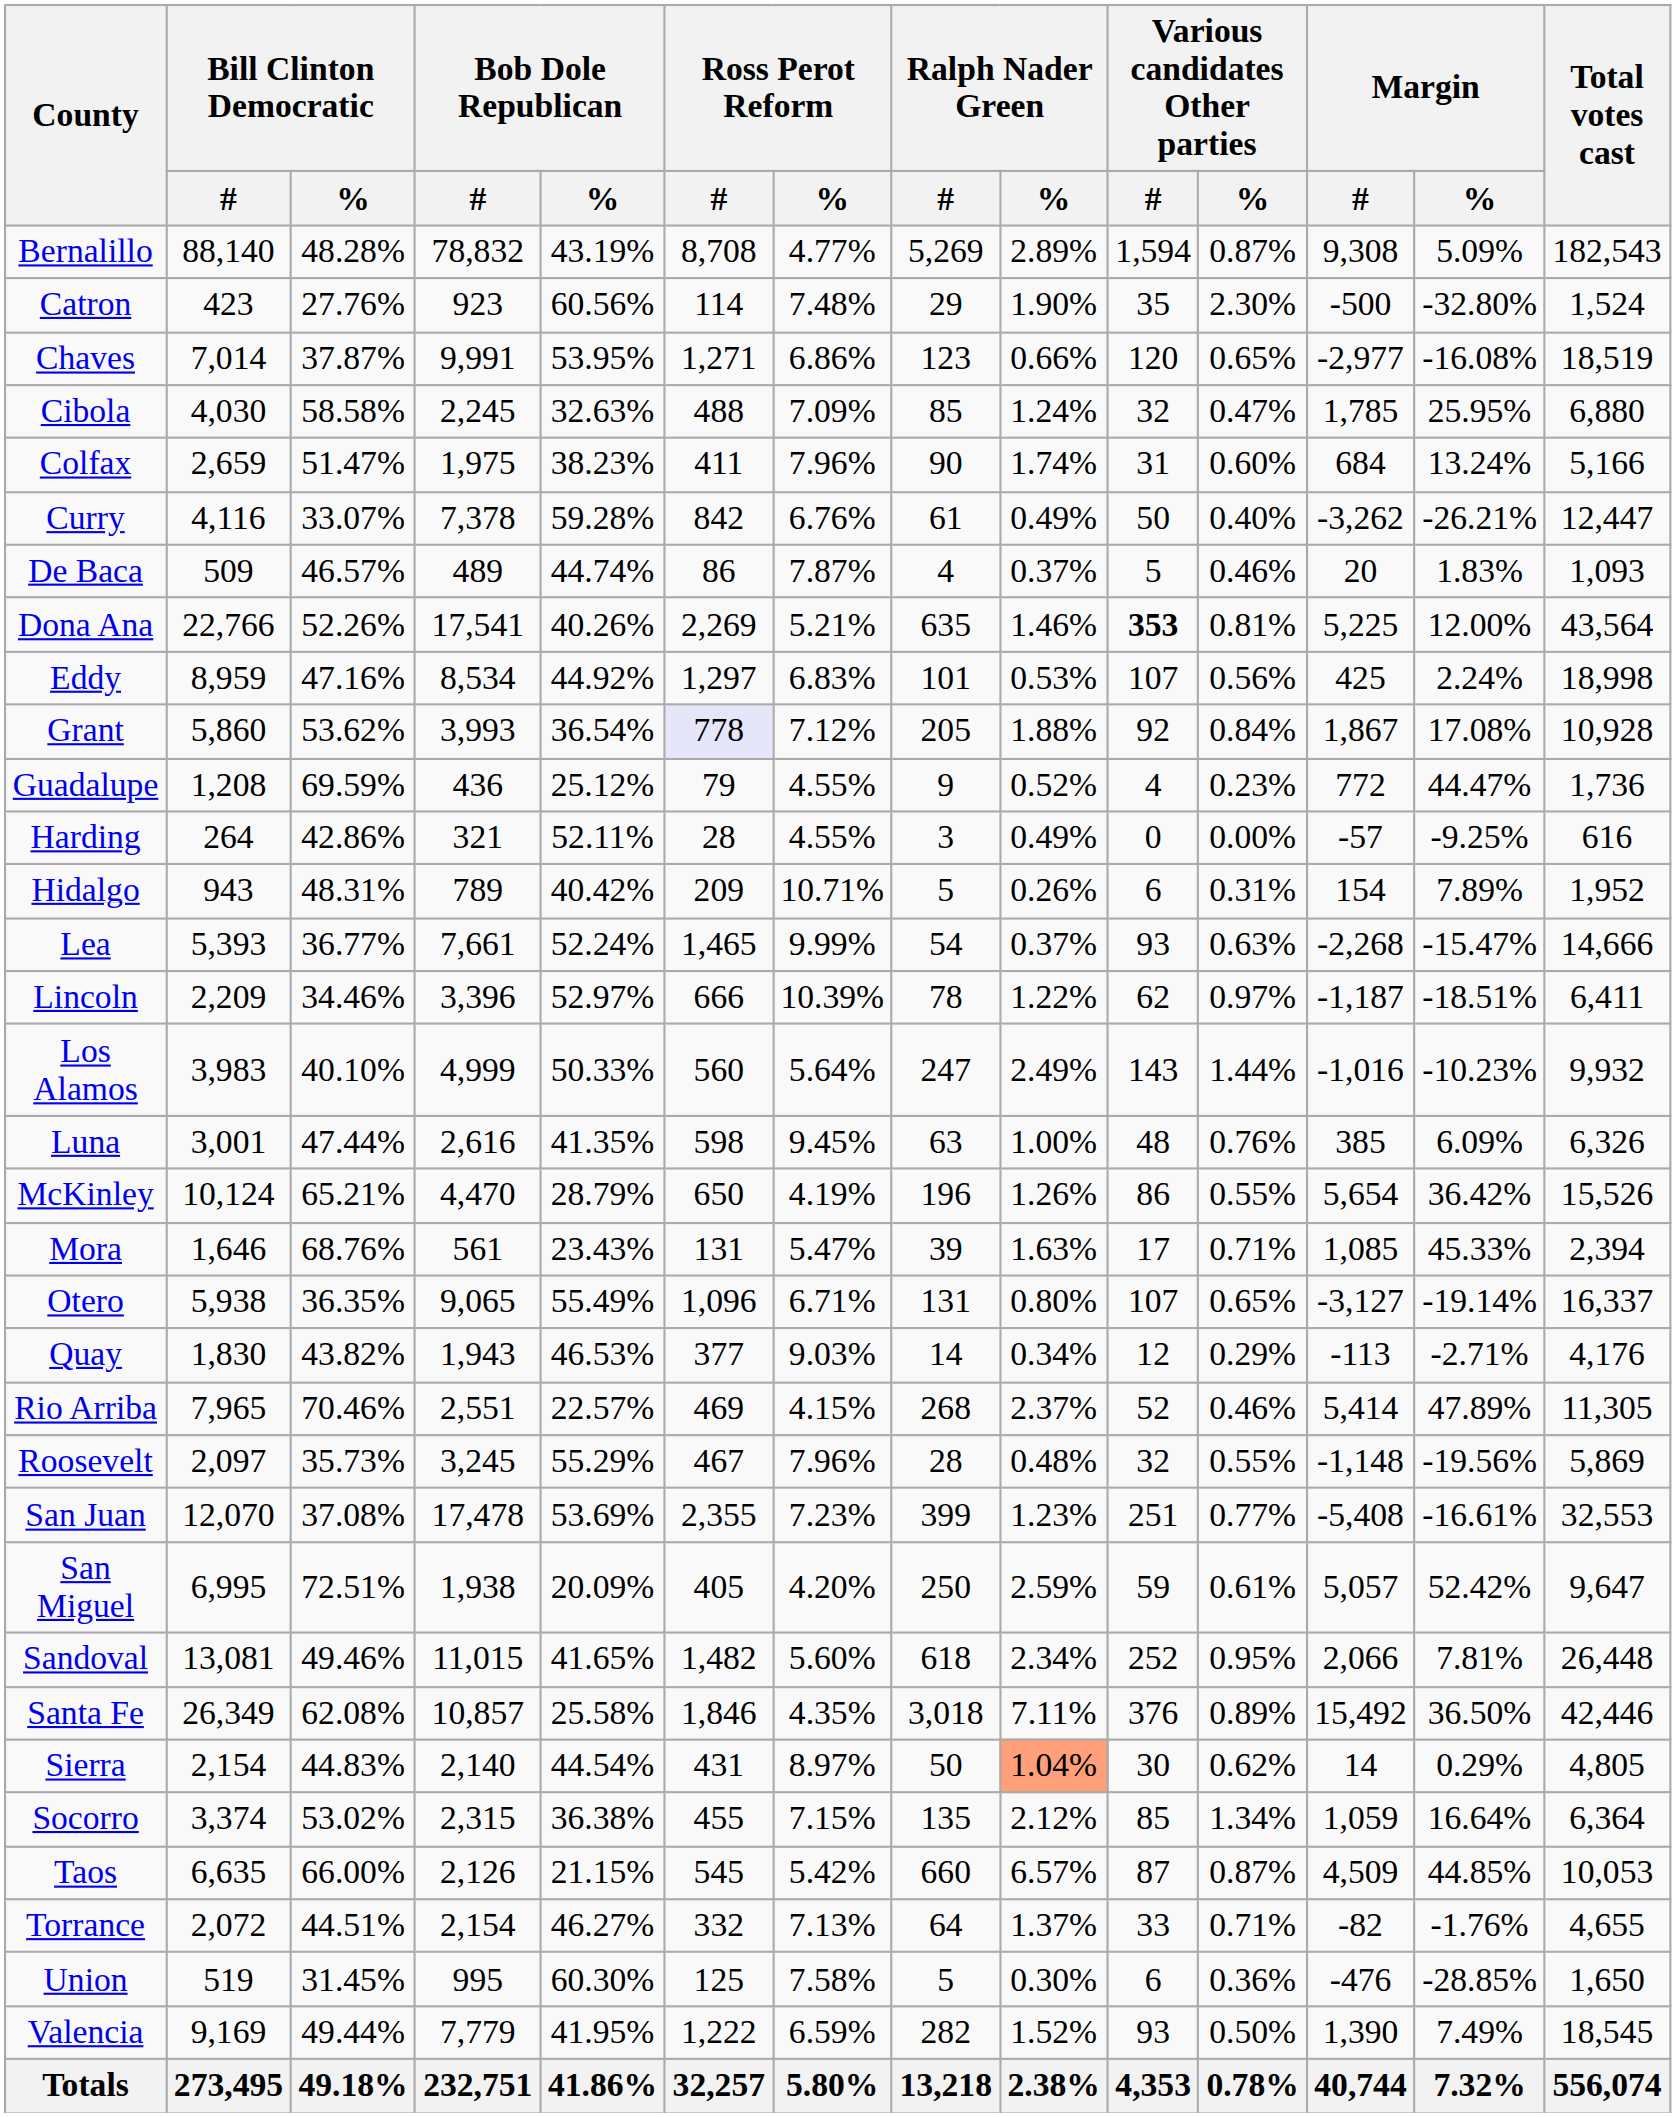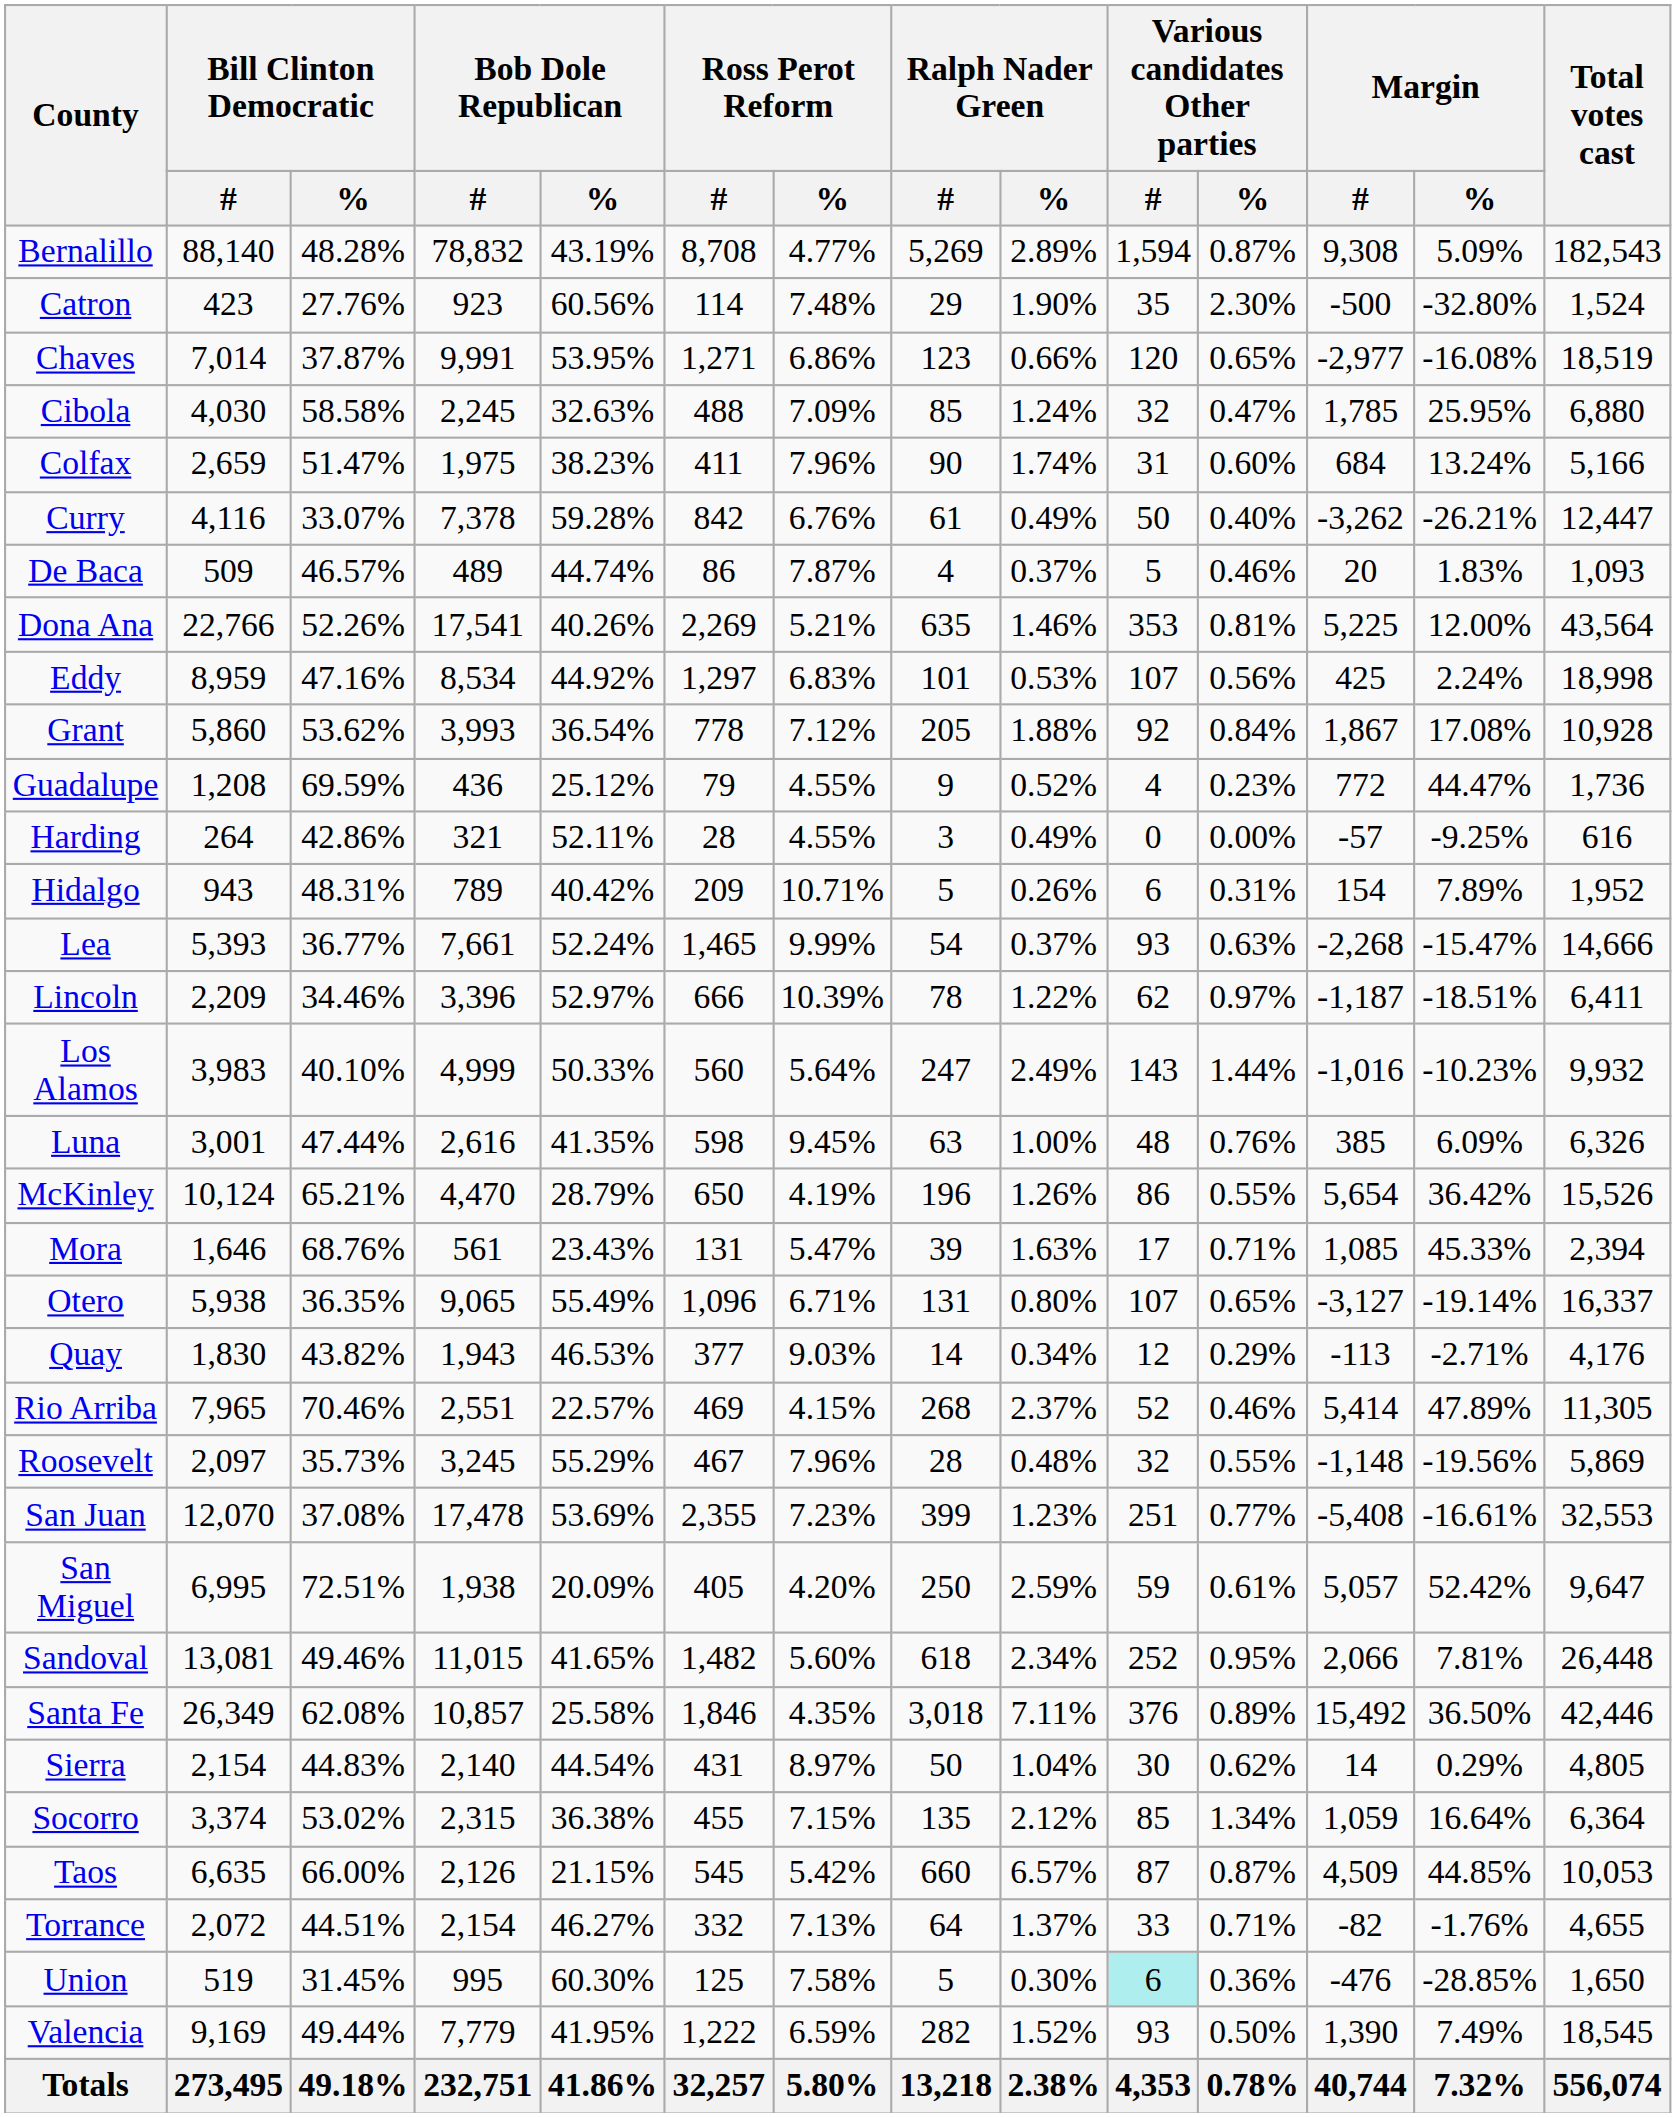Dona Ana | Various candidates Other parties / #: bold -> normal
Grant | Ross Perot Reform / #: lavender background -> no background
Sierra | Ralph Nader Green / %: lightsalmon background -> no background
Union | Various candidates Other parties / #: no background -> paleturquoise background
